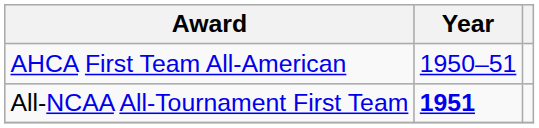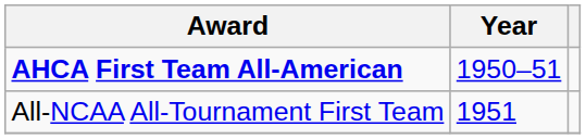row 2 | Award: normal -> bold
row 3 | Year: bold -> normal
